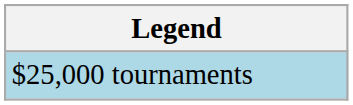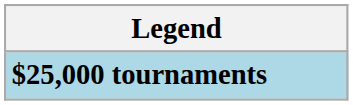row 2 | column 1: normal -> bold
